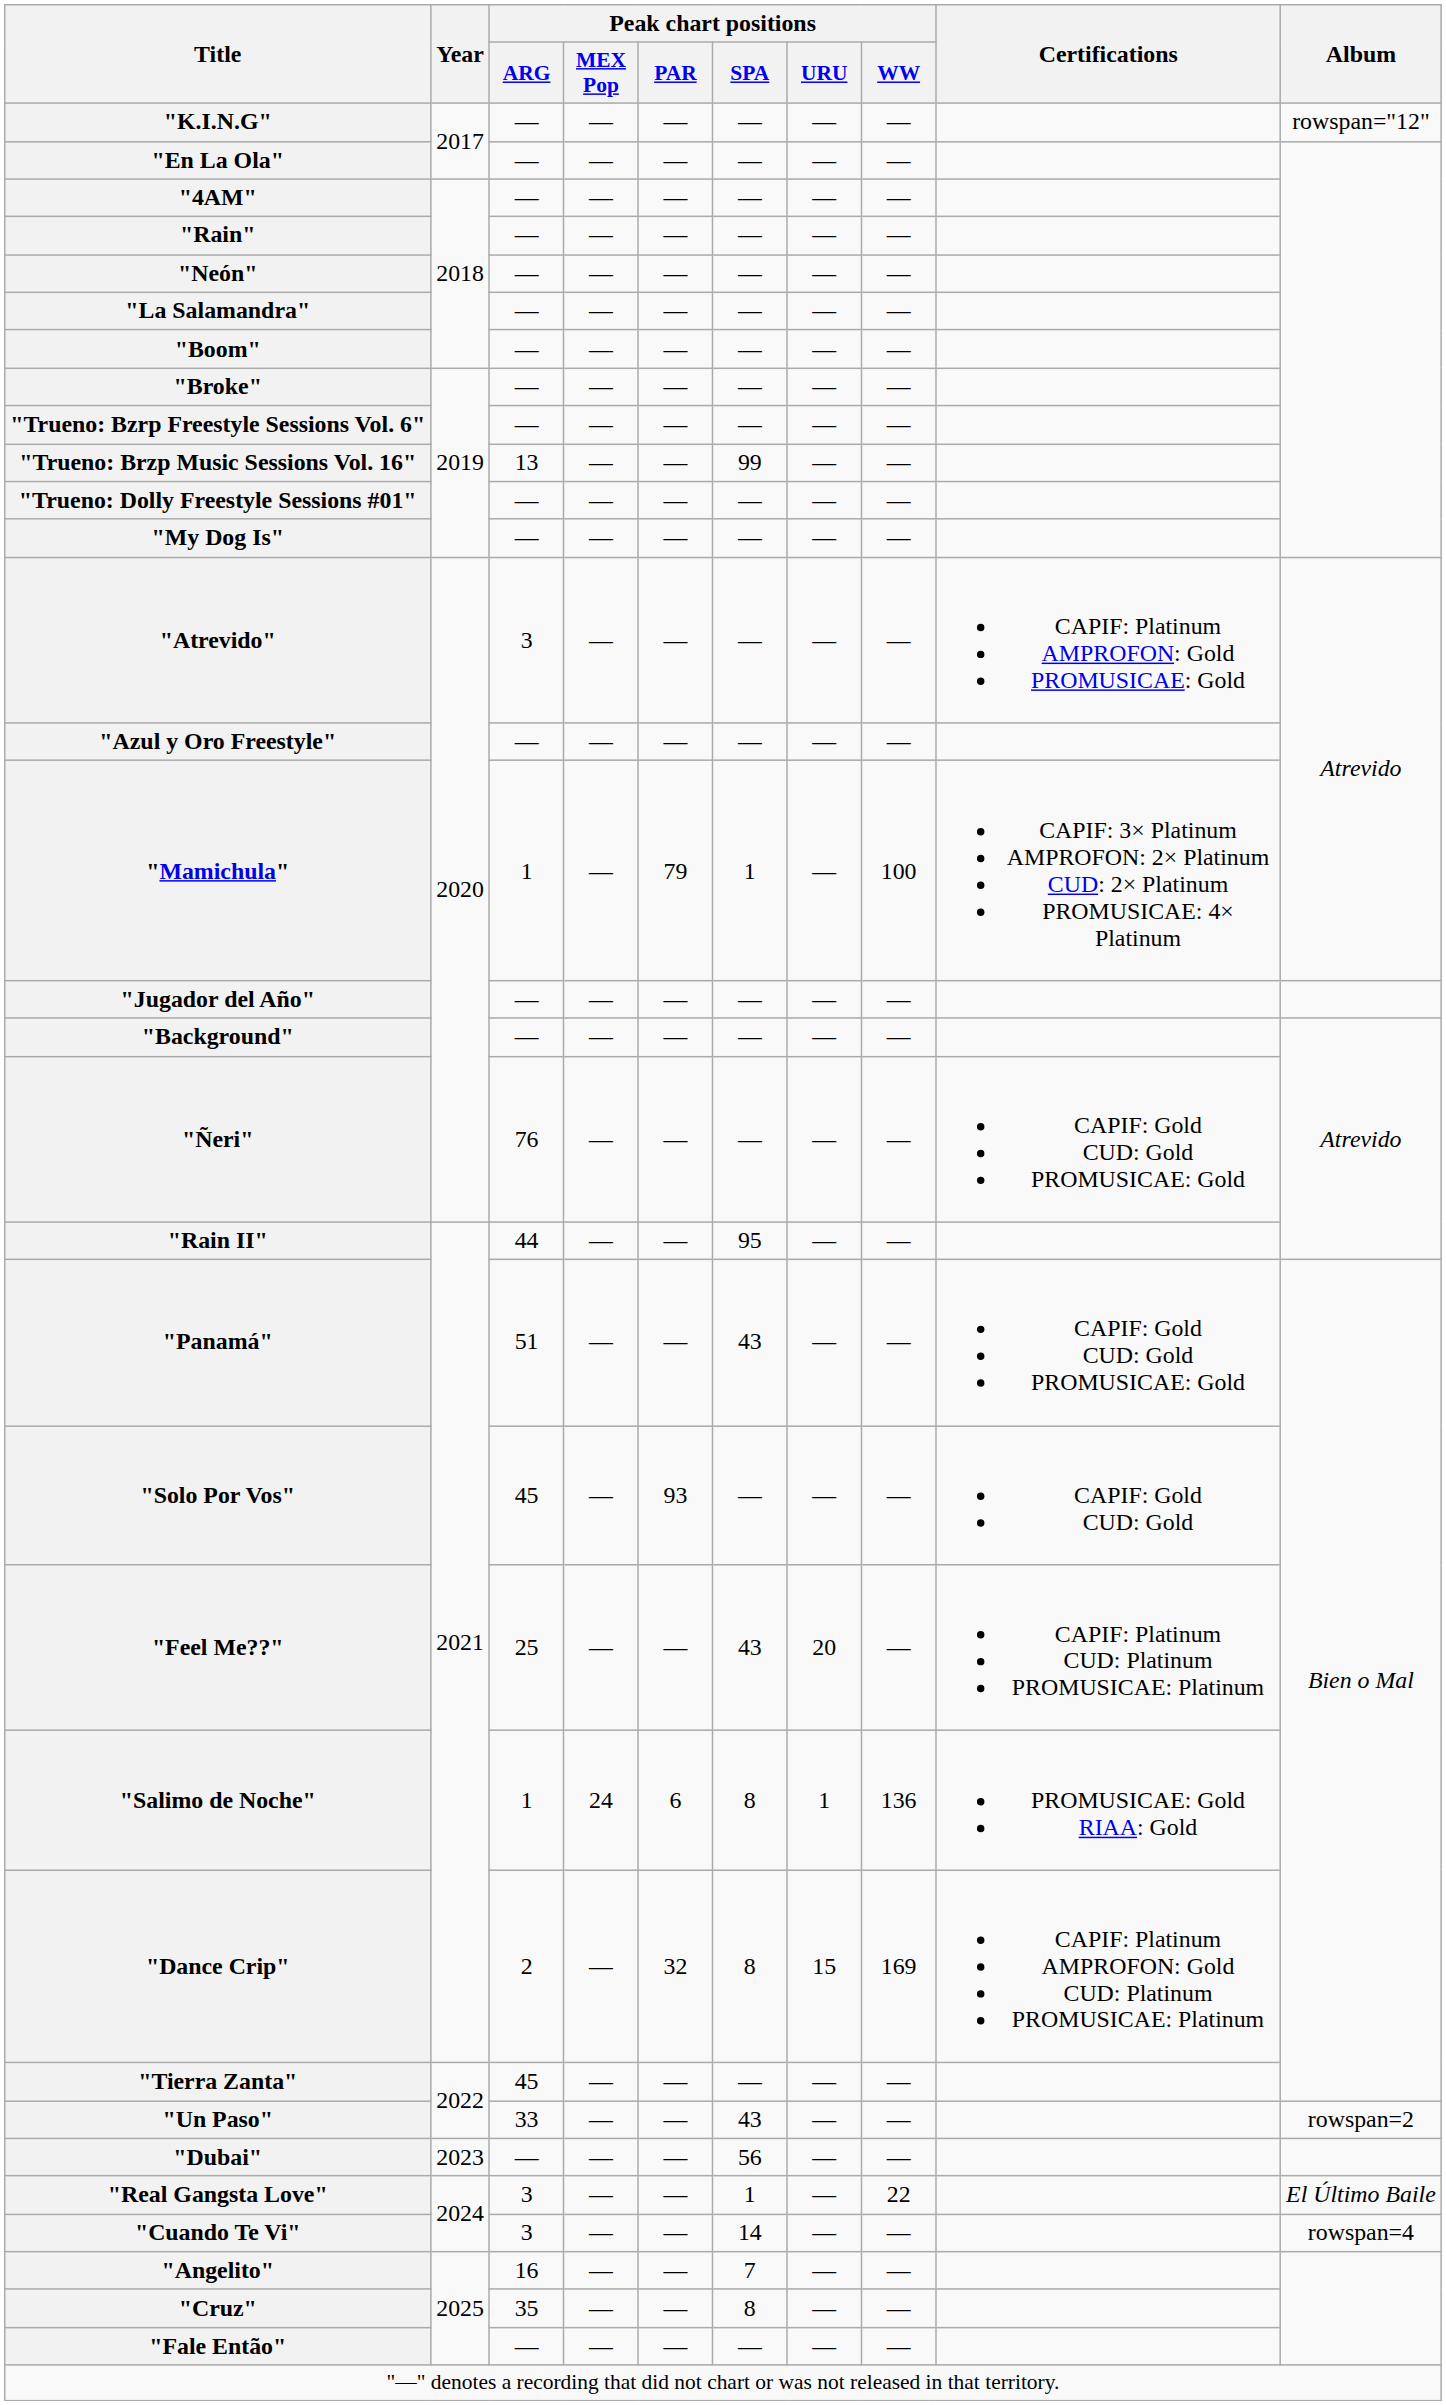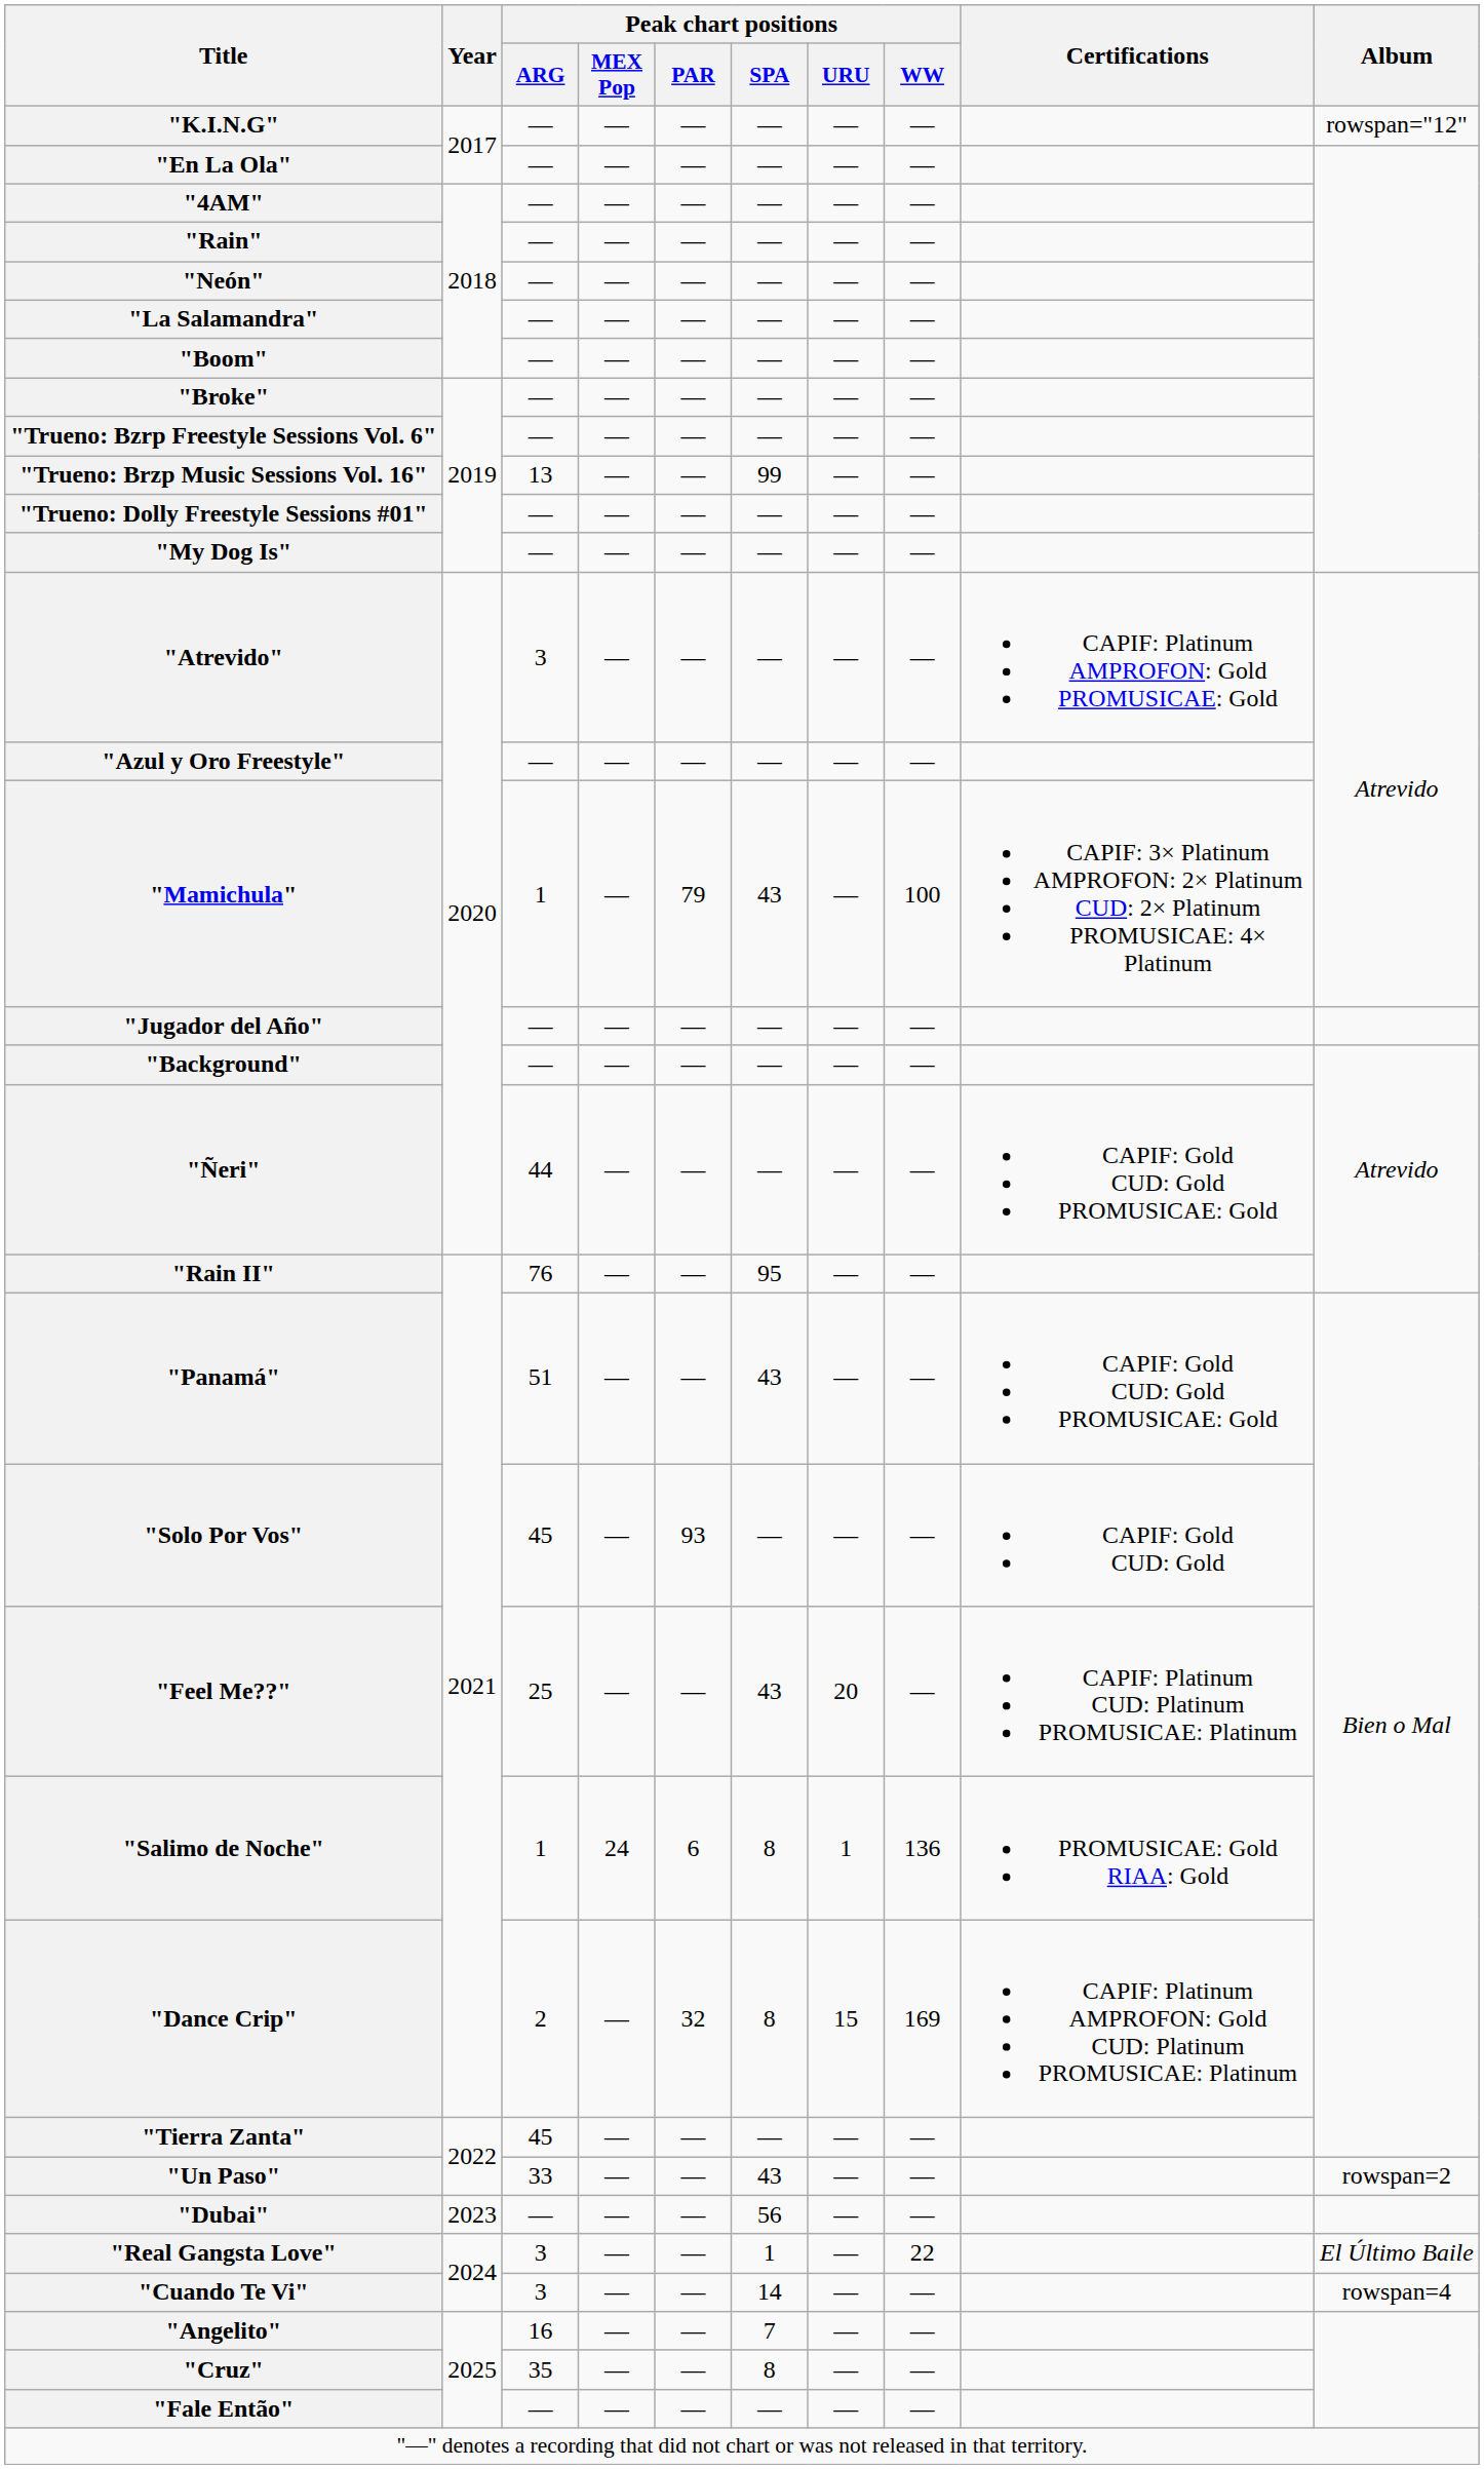"Mamichula" | Peak chart positions / SPA: 1 -> 43
"Ñeri" | Peak chart positions / ARG: 76 -> 44
"Rain II" | Peak chart positions / ARG: 44 -> 76
